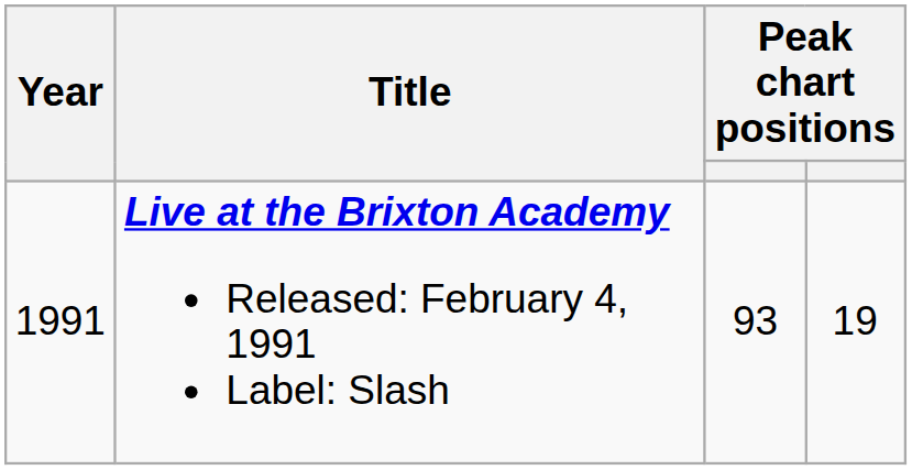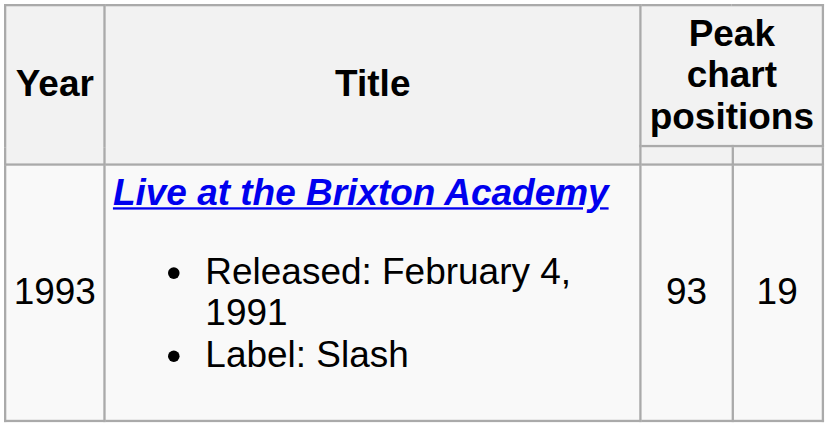row 3 | Year: 1991 -> 1993
